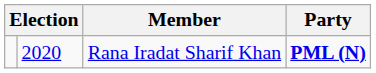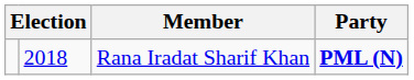Rana Iradat Sharif Khan | column 2: 2020 -> 2018
